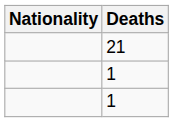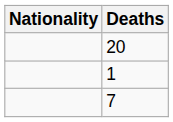row 2 | Deaths: 21 -> 20
row 4 | Deaths: 1 -> 7
